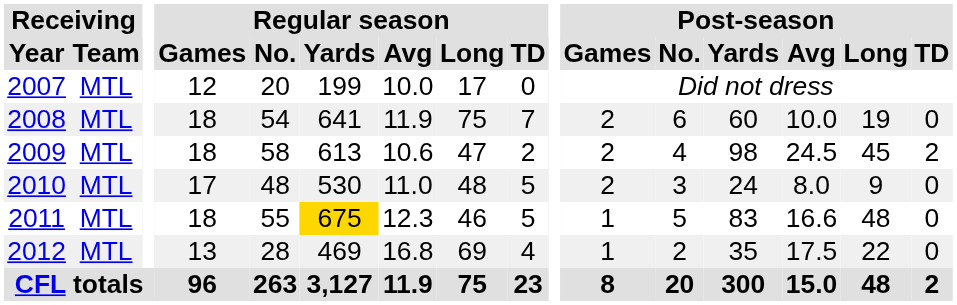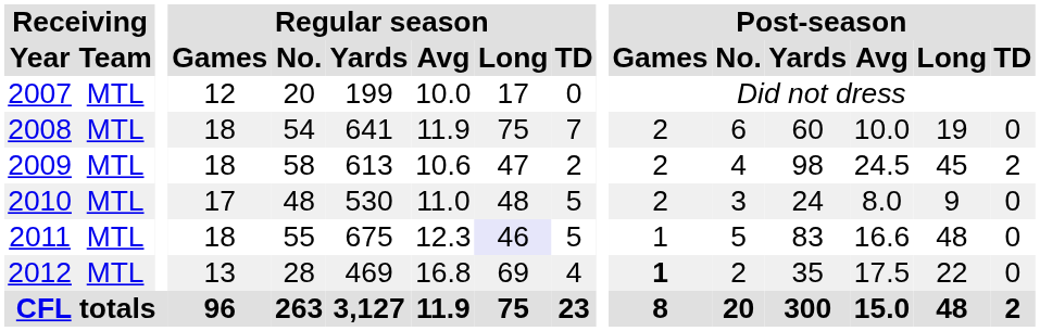2011 | Regular season / Yards: gold background -> no background
2011 | Regular season / Long: no background -> lavender background
2012 | Post-season / Games: normal -> bold
